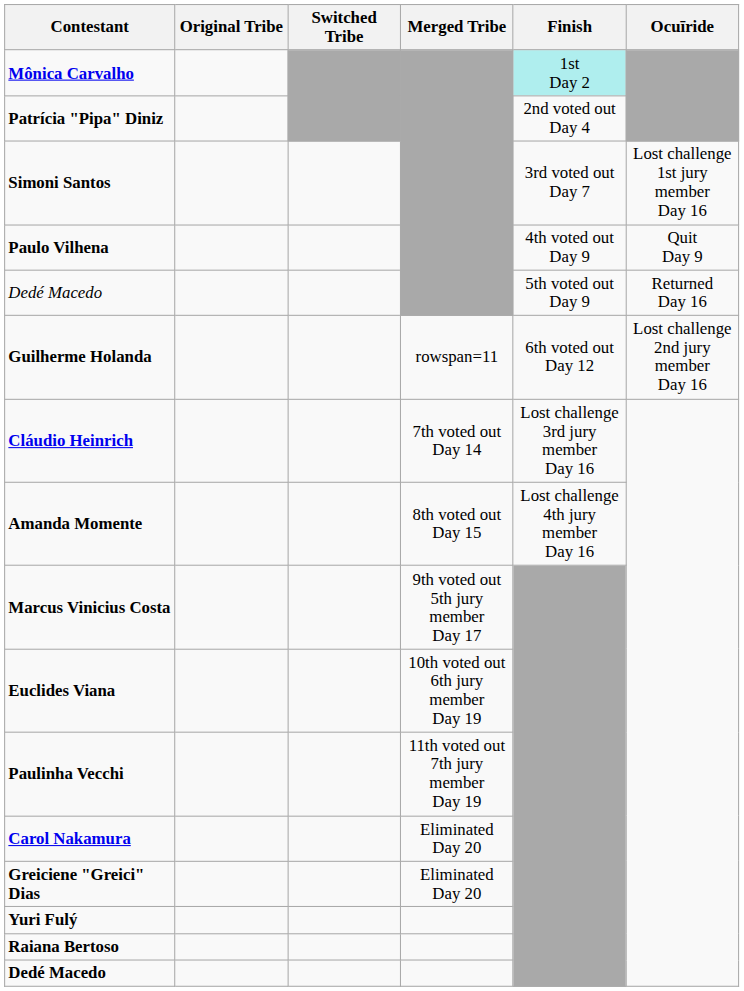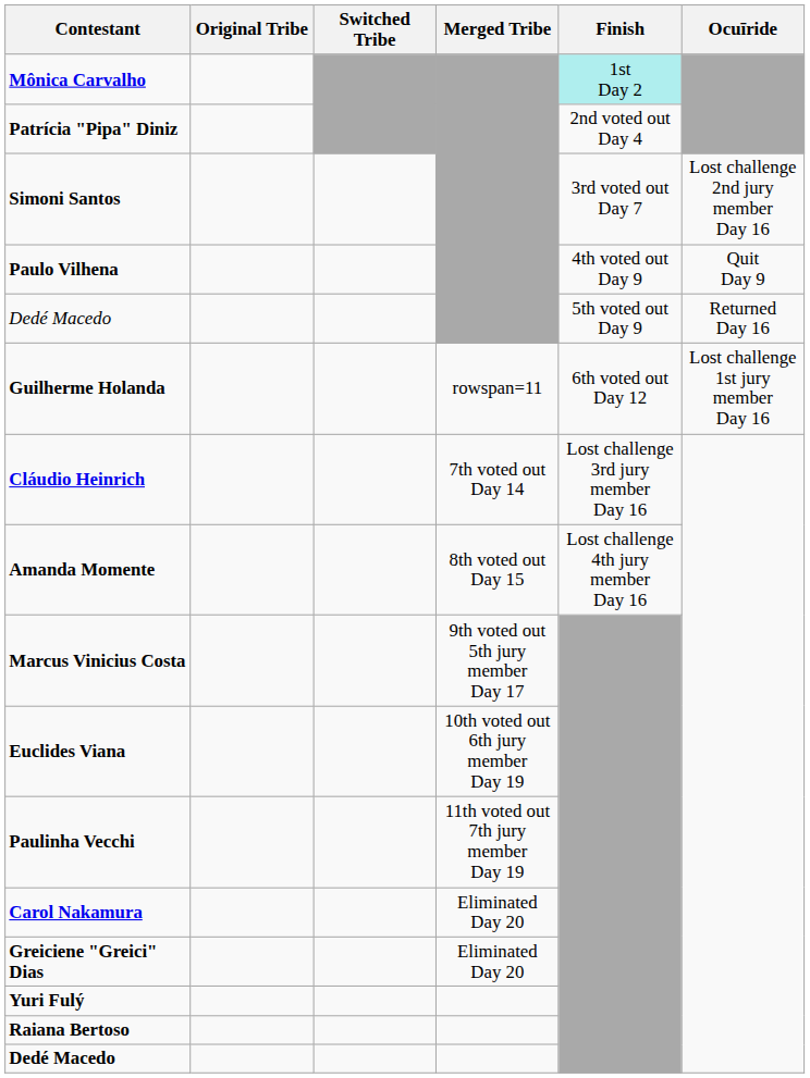Simoni Santos | Ocuīride: Lost challenge 1st jury member Day 16 -> Lost challenge 2nd jury member Day 16
Guilherme Holanda | Ocuīride: Lost challenge 2nd jury member Day 16 -> Lost challenge 1st jury member Day 16
